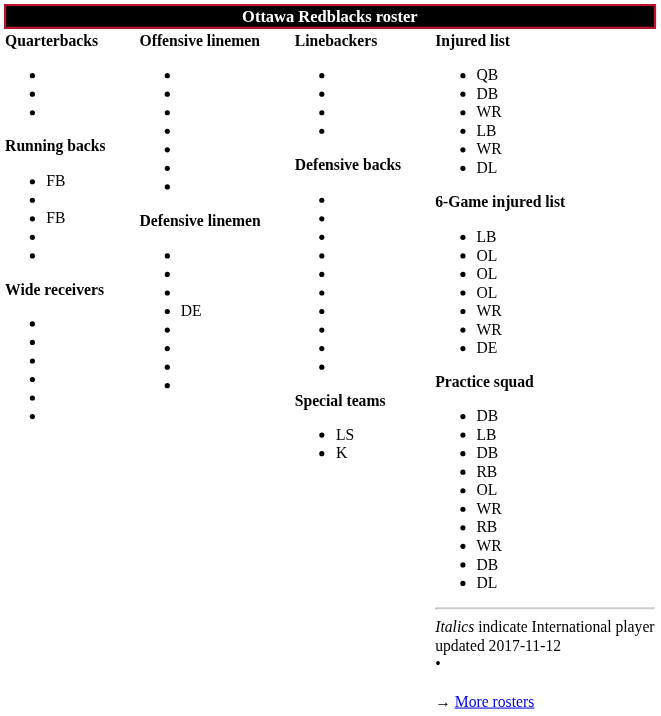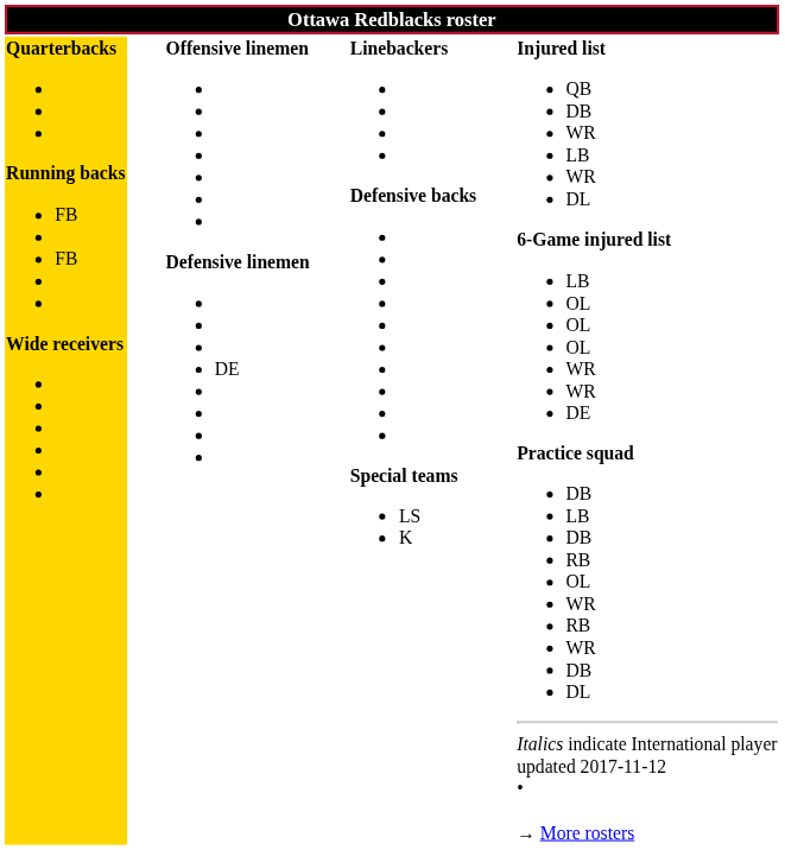Quarterbacks Running backs FB FB Wide receivers | column 1: no background -> gold background
